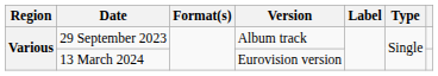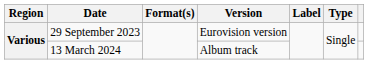29 September 2023 | Version: Album track -> Eurovision version
13 March 2024 | Version: Eurovision version -> Album track
